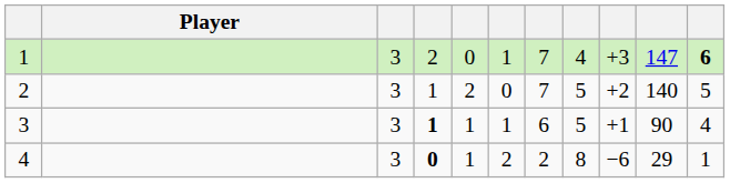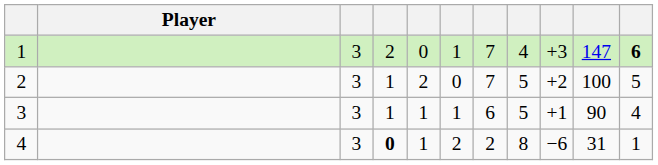row 3 | column 10: 140 -> 100
row 4 | column 4: bold -> normal
row 5 | column 10: 29 -> 31
